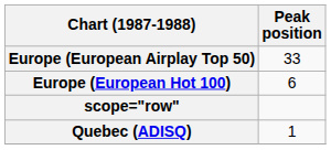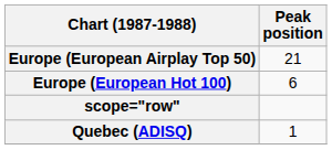Europe (European Airplay Top 50) | Peak position: 33 -> 21
